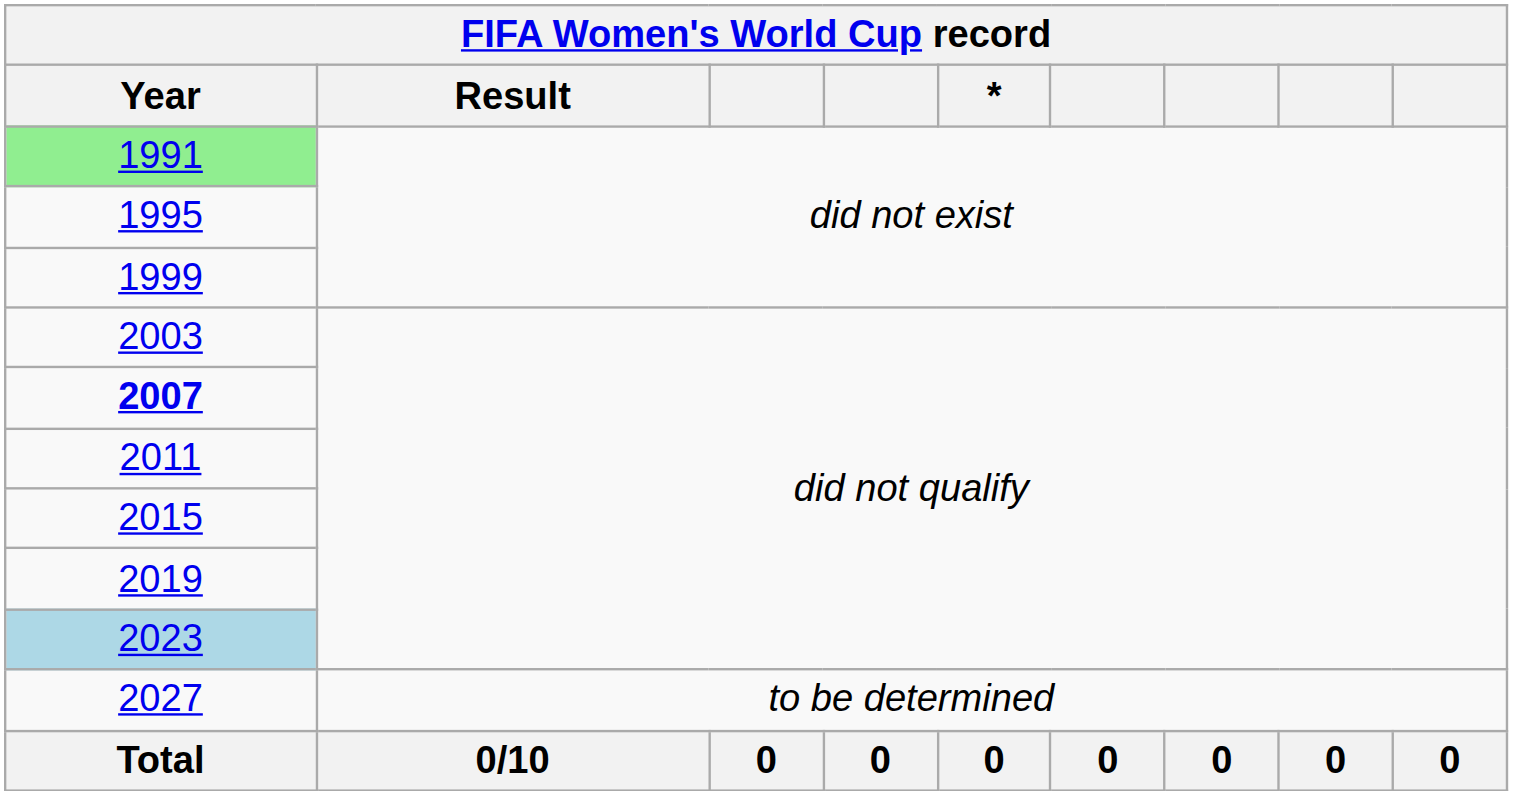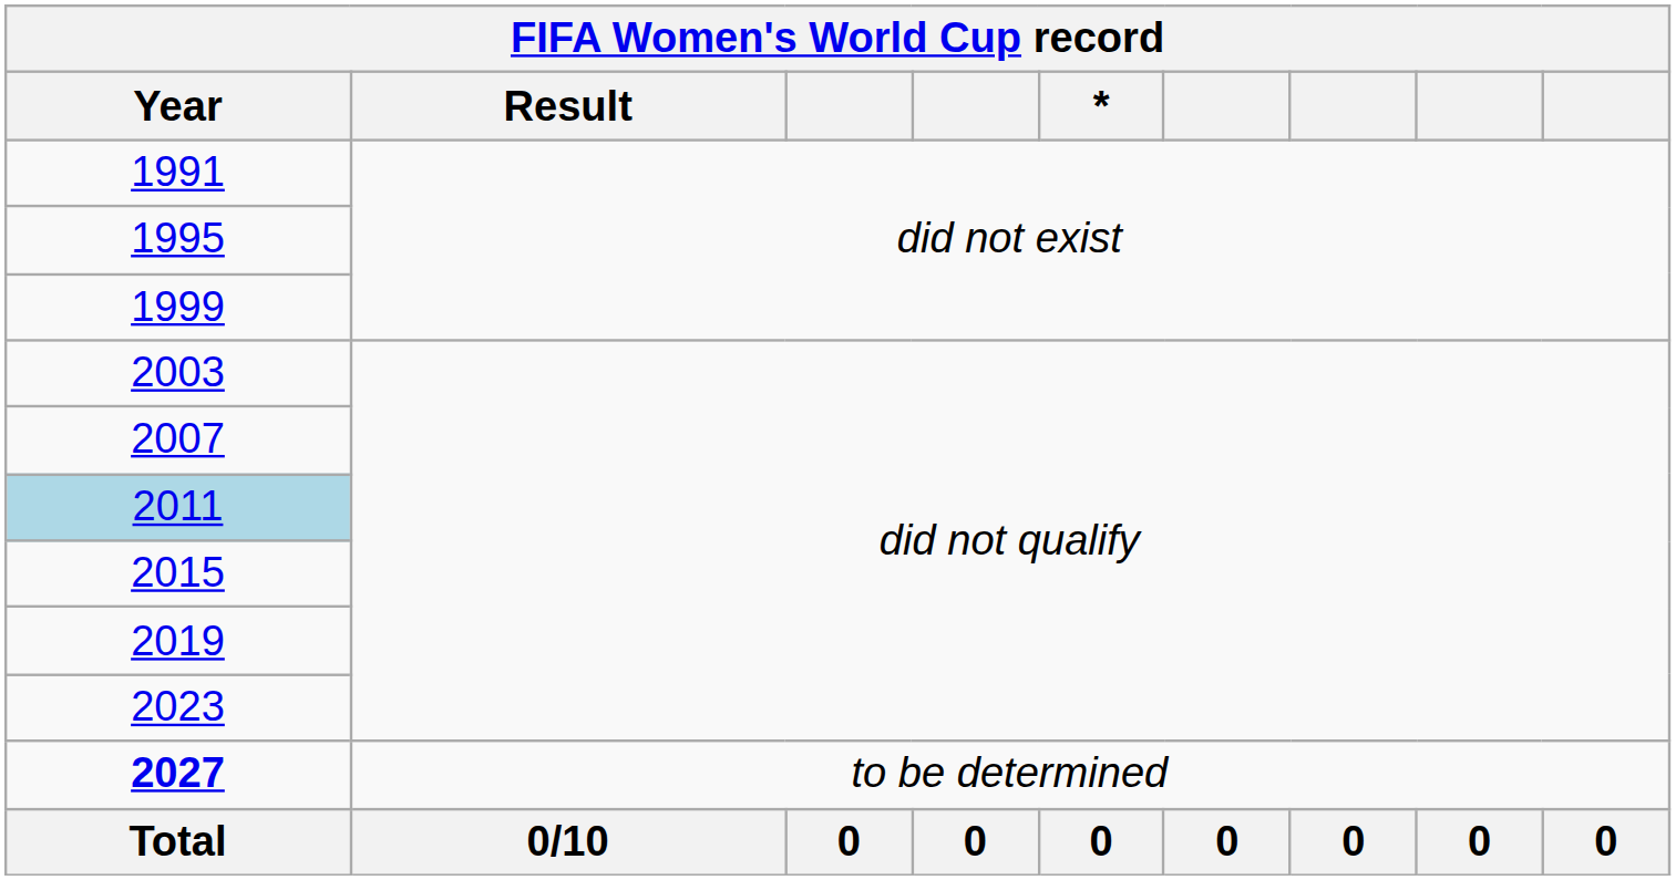1991 | Year: lightgreen background -> no background
2007 | Year: bold -> normal
2011 | Year: no background -> lightblue background
2023 | Year: lightblue background -> no background
2027 | Year: normal -> bold
